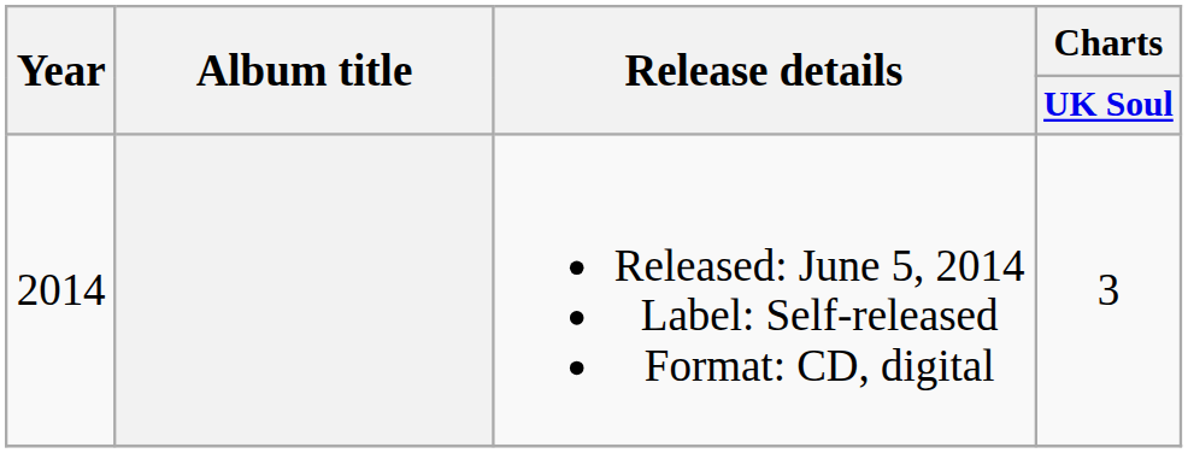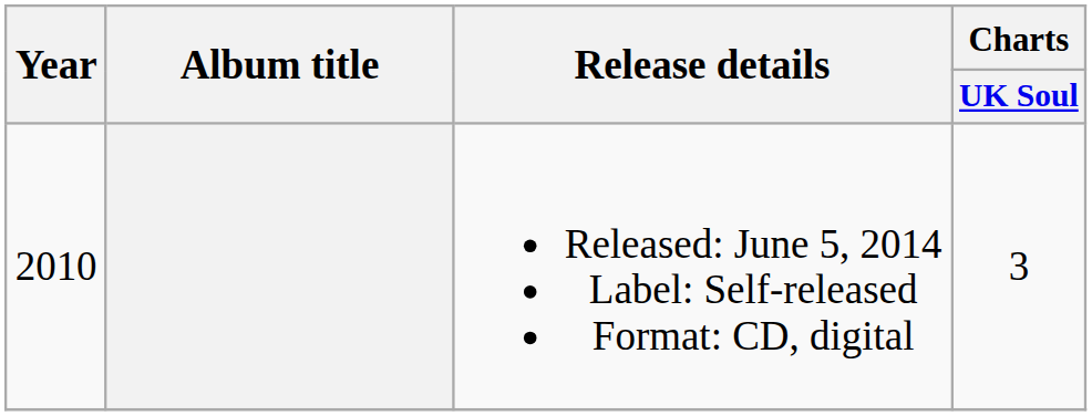row 3 | Year: 2014 -> 2010
